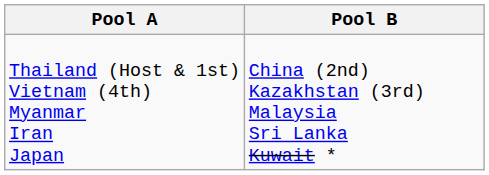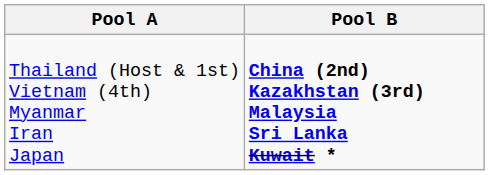Thailand (Host & 1st) Vietnam (4th) Myanmar Iran Japan | Pool B: normal -> bold
